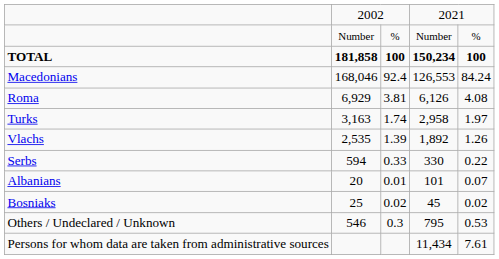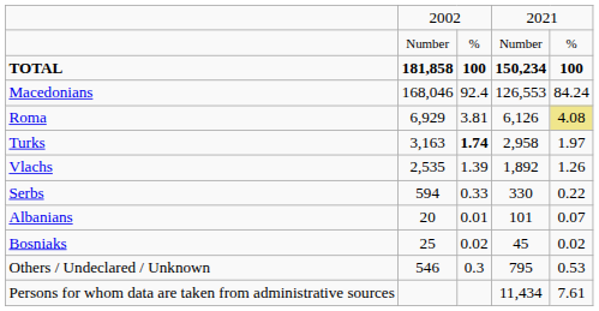Roma | column 5: no background -> khaki background
Turks | column 3: normal -> bold
